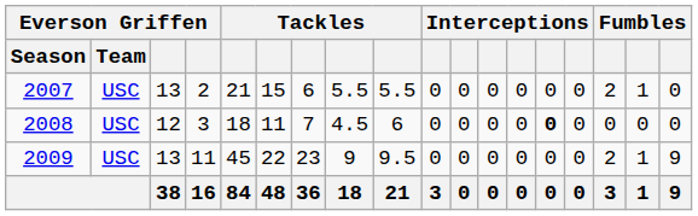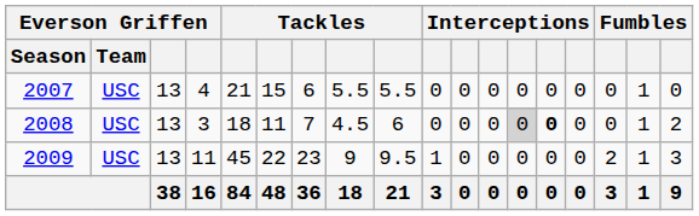2007 | column 4: 2 -> 4
2007 | column 16: 2 -> 0
2008 | column 3: 12 -> 13
2008 | column 13: no background -> lightgrey background
2008 | column 17: 0 -> 1
2008 | column 18: 0 -> 2
2009 | column 10: 0 -> 1
2009 | column 18: 9 -> 3
